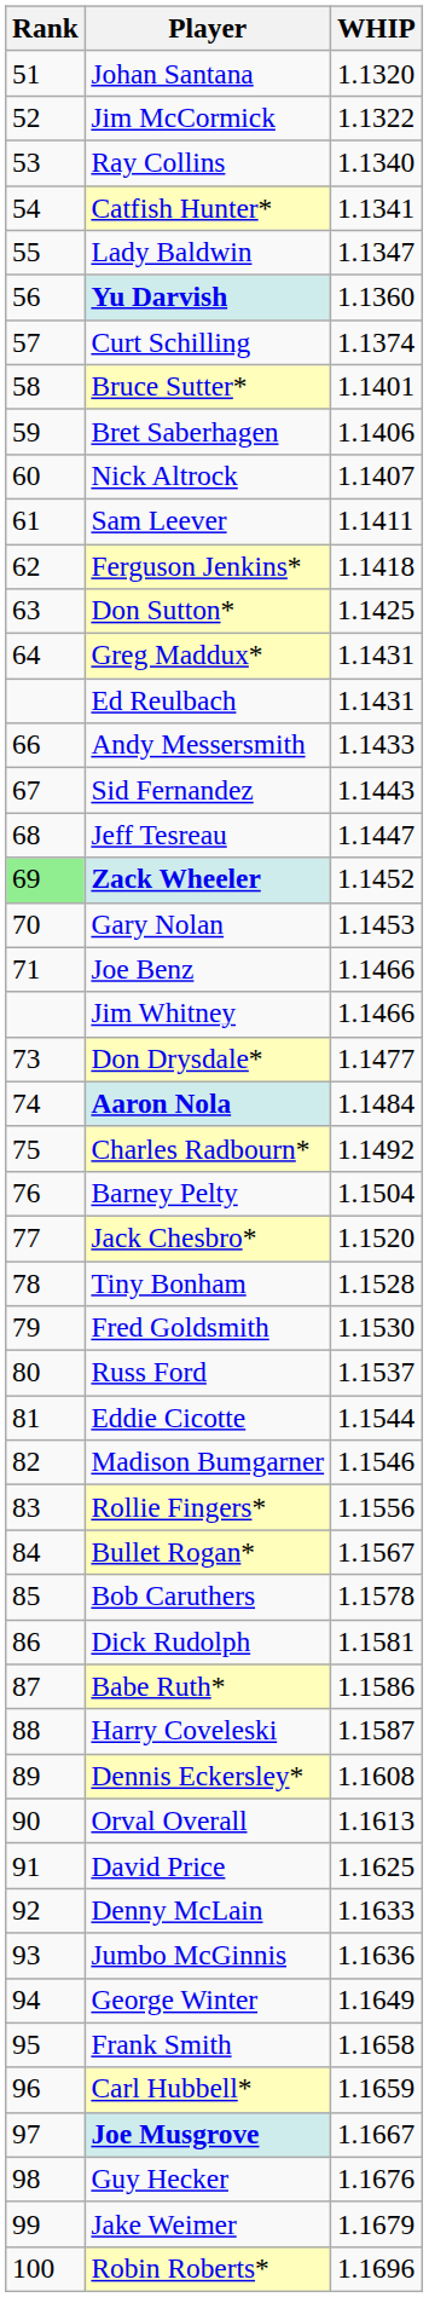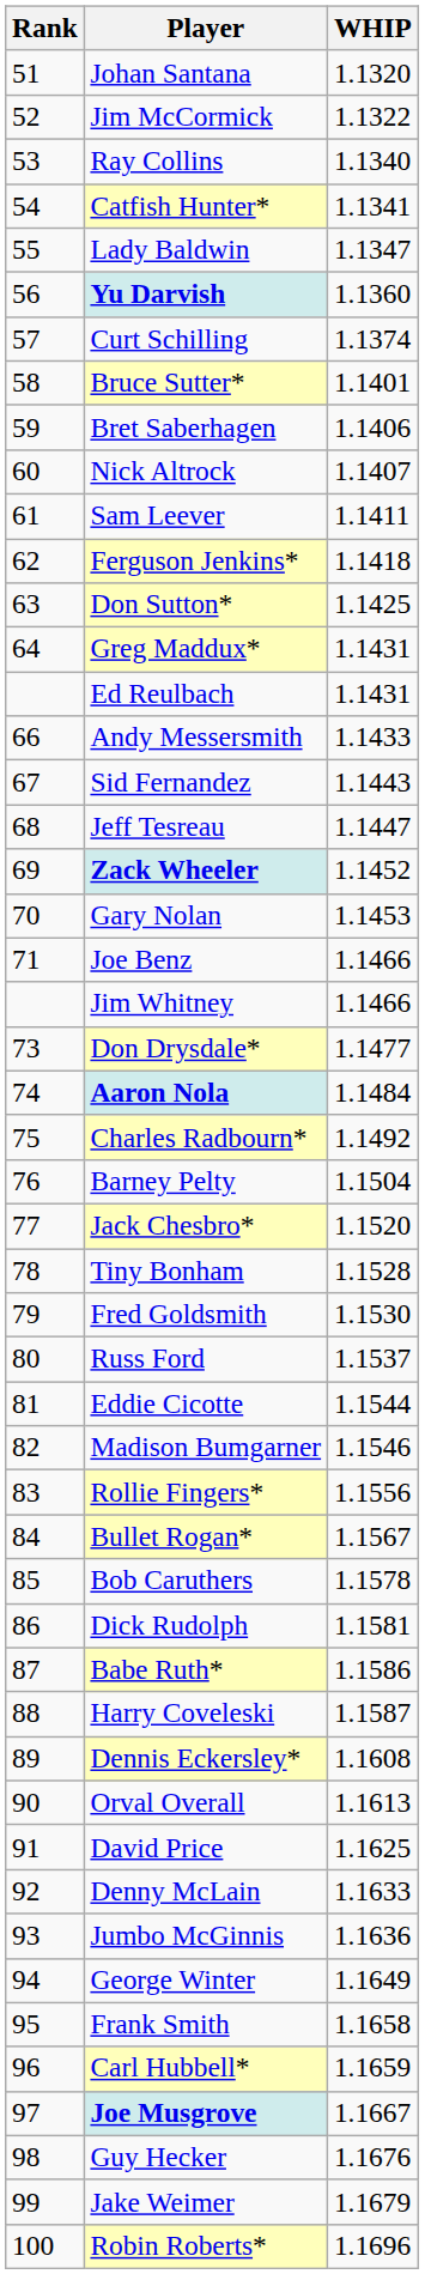Zack Wheeler | Rank: lightgreen background -> no background
